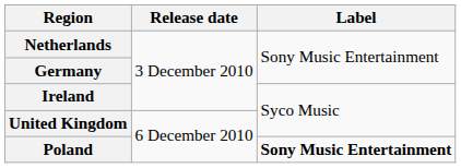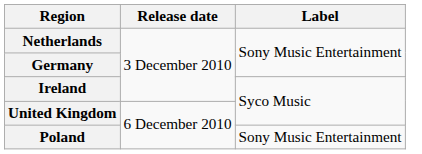Poland | Label: bold -> normal
